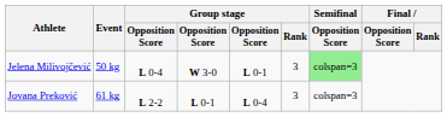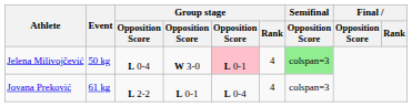Jelena Milivojčević | column 5: no background -> pink background
Jelena Milivojčević | Group stage / Rank: 3 -> 4
Jovana Preković | Group stage / Rank: 3 -> 4
